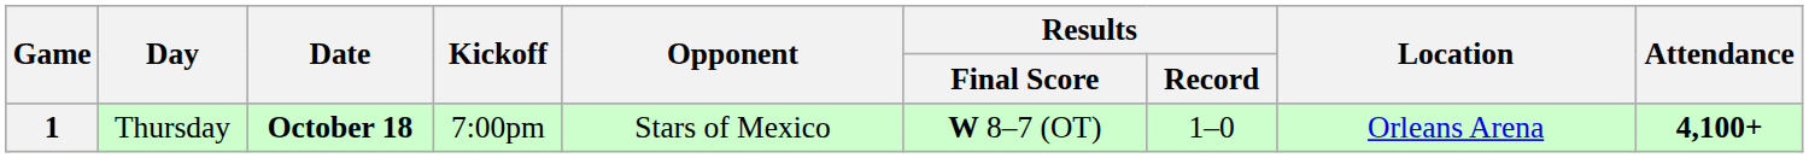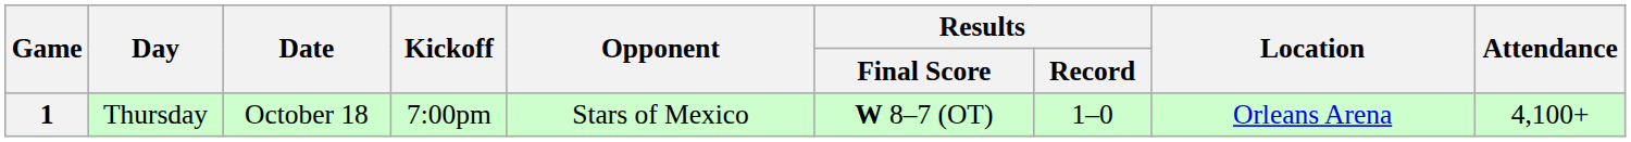1 | Date: bold -> normal
1 | Attendance: bold -> normal
